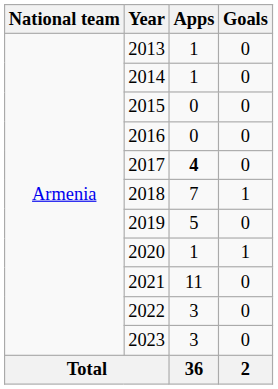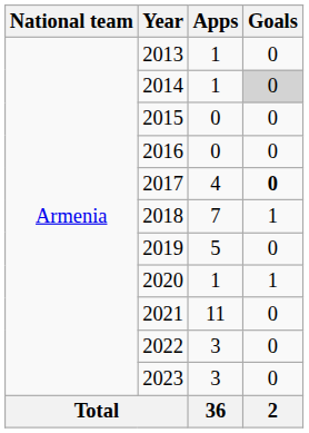2014 | Goals: no background -> lightgrey background
2017 | Apps: bold -> normal
2017 | Goals: normal -> bold
